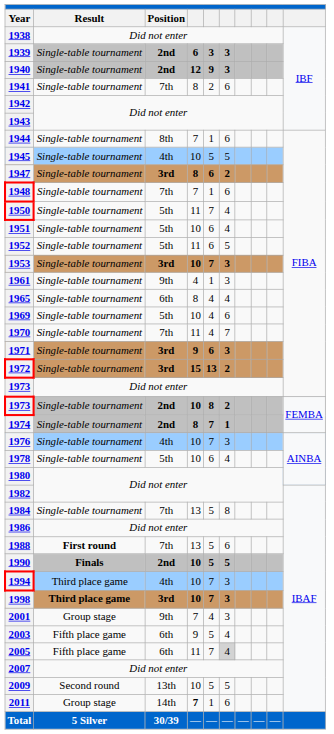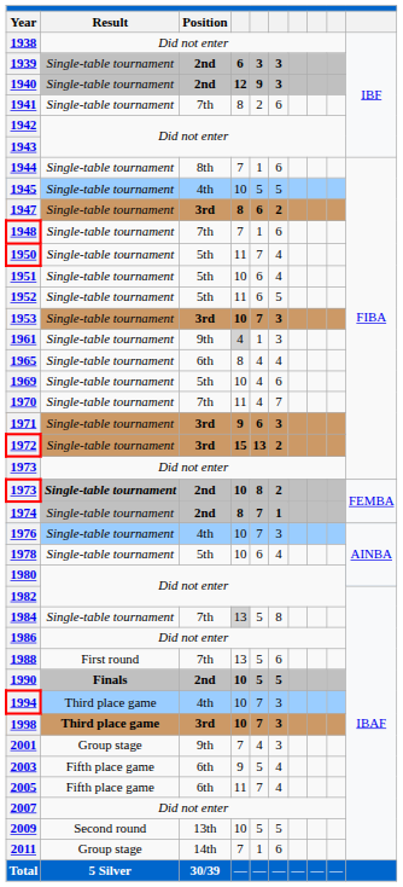1961 | column 4: no background -> lightgrey background
1973 / 2nd | Result: normal -> bold
1984 | column 4: no background -> lightgrey background
1988 | Result: bold -> normal
2005 | column 6: lightgrey background -> no background
2011 | column 4: bold -> normal
